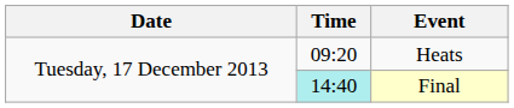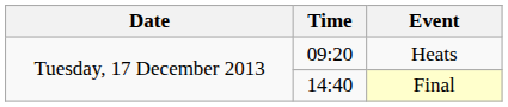Final | Time: paleturquoise background -> no background
